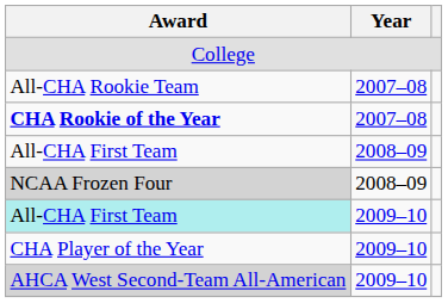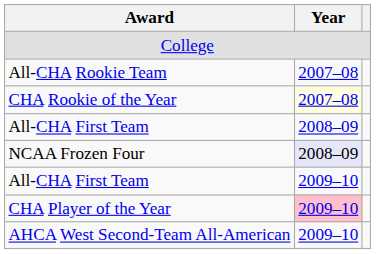CHA Rookie of the Year | Award: bold -> normal
CHA Rookie of the Year | Year: no background -> lightyellow background
NCAA Frozen Four | Award: lightgrey background -> no background
NCAA Frozen Four | Year: no background -> lavender background
All-CHA First Team / 2009–10 | Award: paleturquoise background -> no background
CHA Player of the Year | Year: no background -> pink background
AHCA West Second-Team All-American | Award: lightgrey background -> no background
